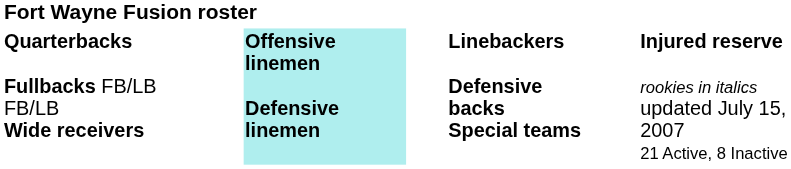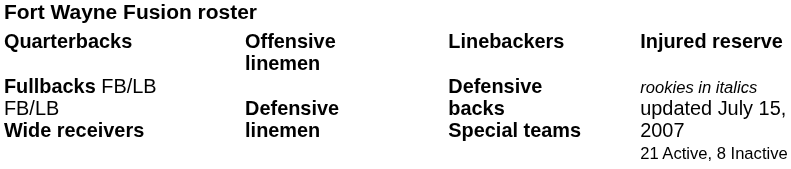Quarterbacks Fullbacks FB/LB FB/LB Wide receivers | column 2: paleturquoise background -> no background
